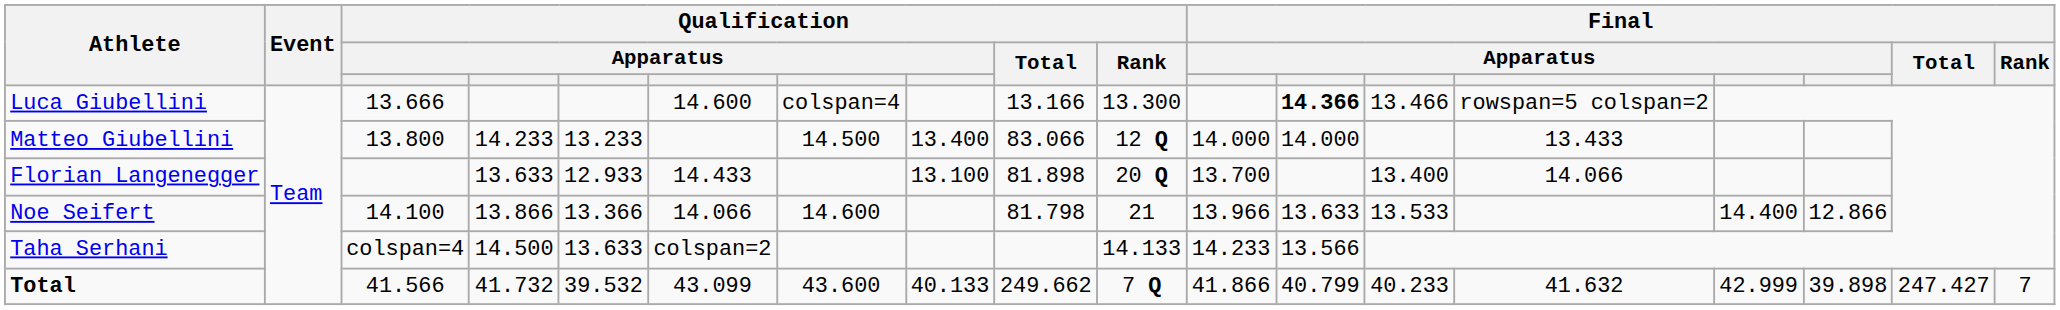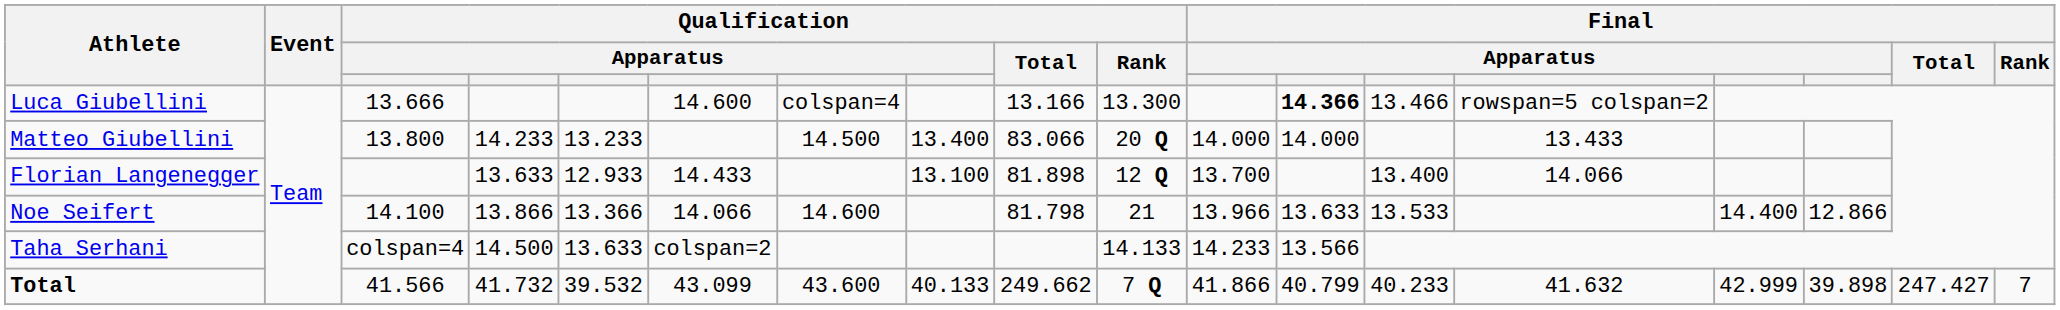Matteo Giubellini | Qualification / Rank: 12 Q -> 20 Q
Florian Langenegger | Qualification / Rank: 20 Q -> 12 Q
